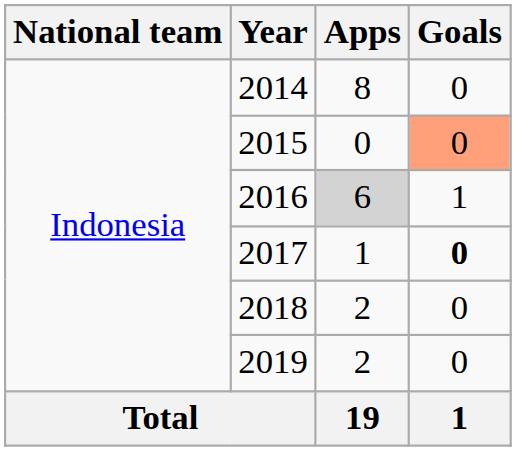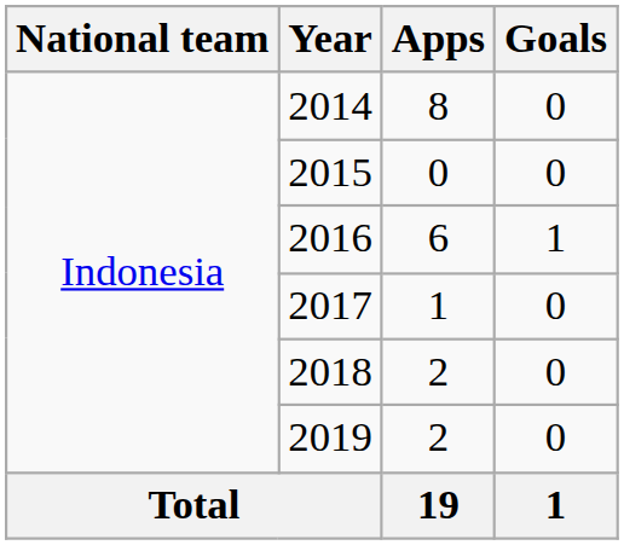2015 | Goals: lightsalmon background -> no background
2016 | Apps: lightgrey background -> no background
2017 | Goals: bold -> normal
